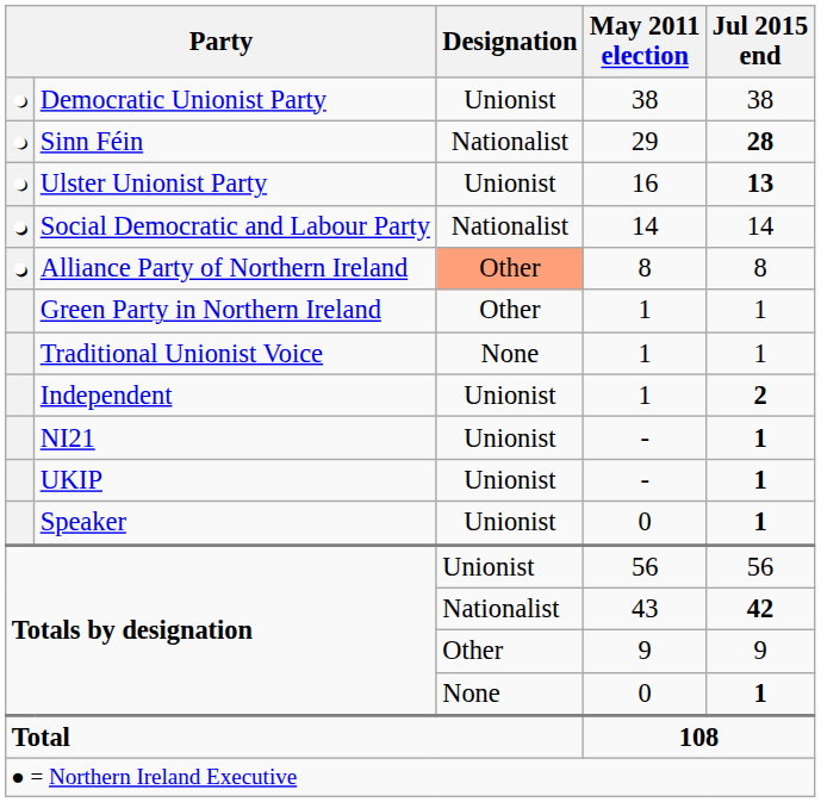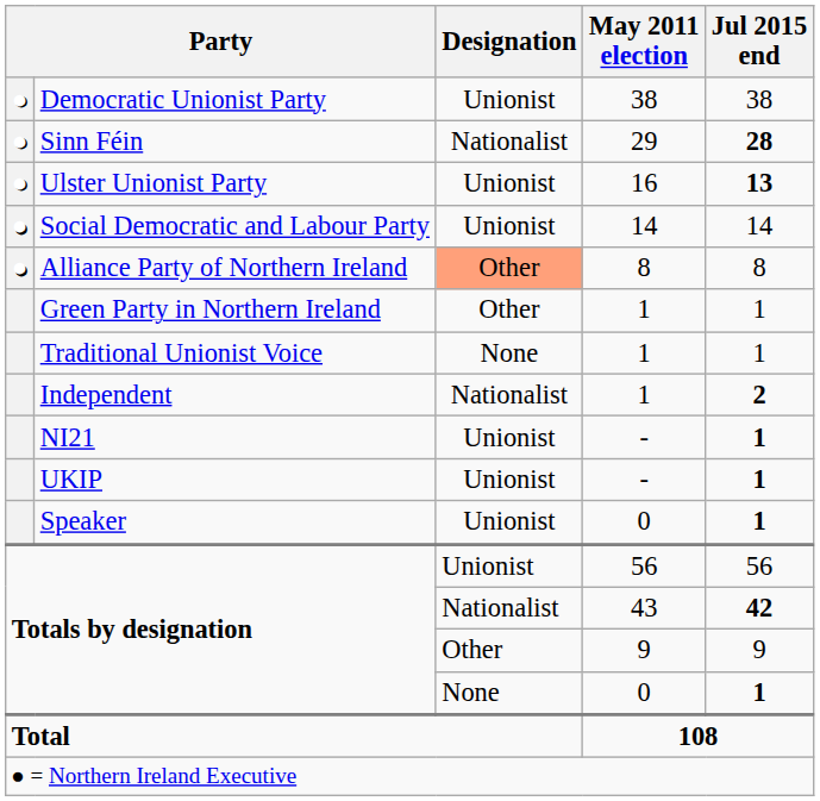Social Democratic and Labour Party | Designation: Nationalist -> Unionist
Independent | Designation: Unionist -> Nationalist
